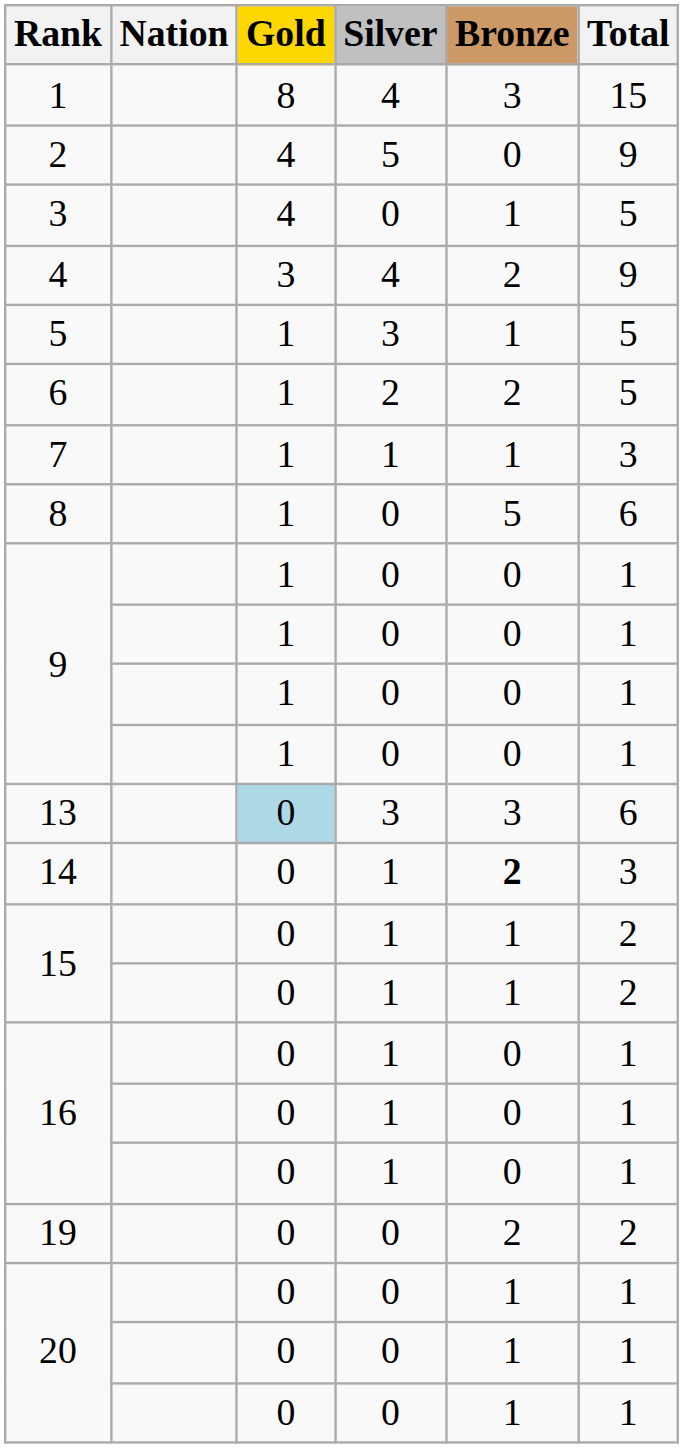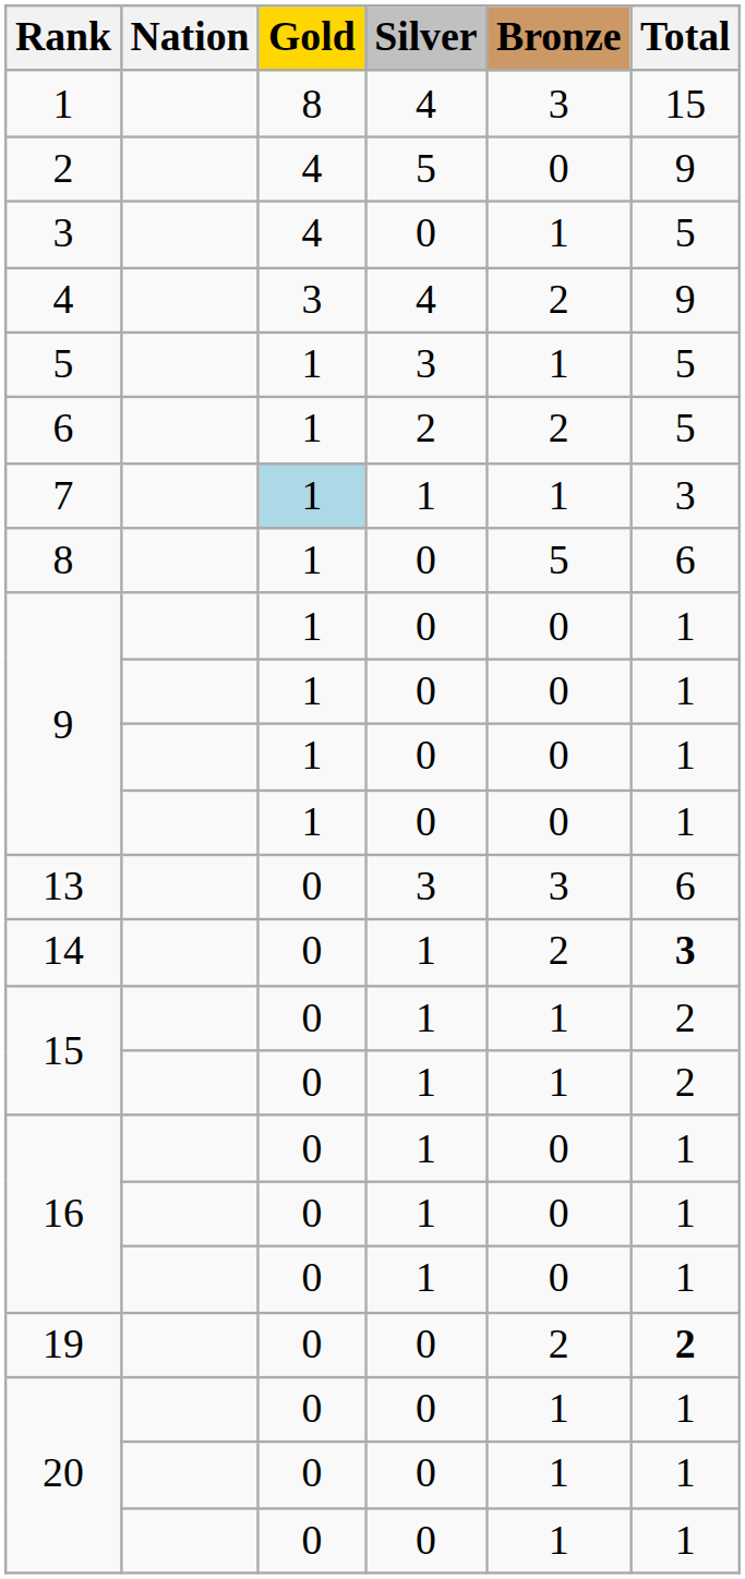7 | Gold: no background -> lightblue background
13 | Gold: lightblue background -> no background
14 | Bronze: bold -> normal
14 | Total: normal -> bold
19 | Total: normal -> bold
